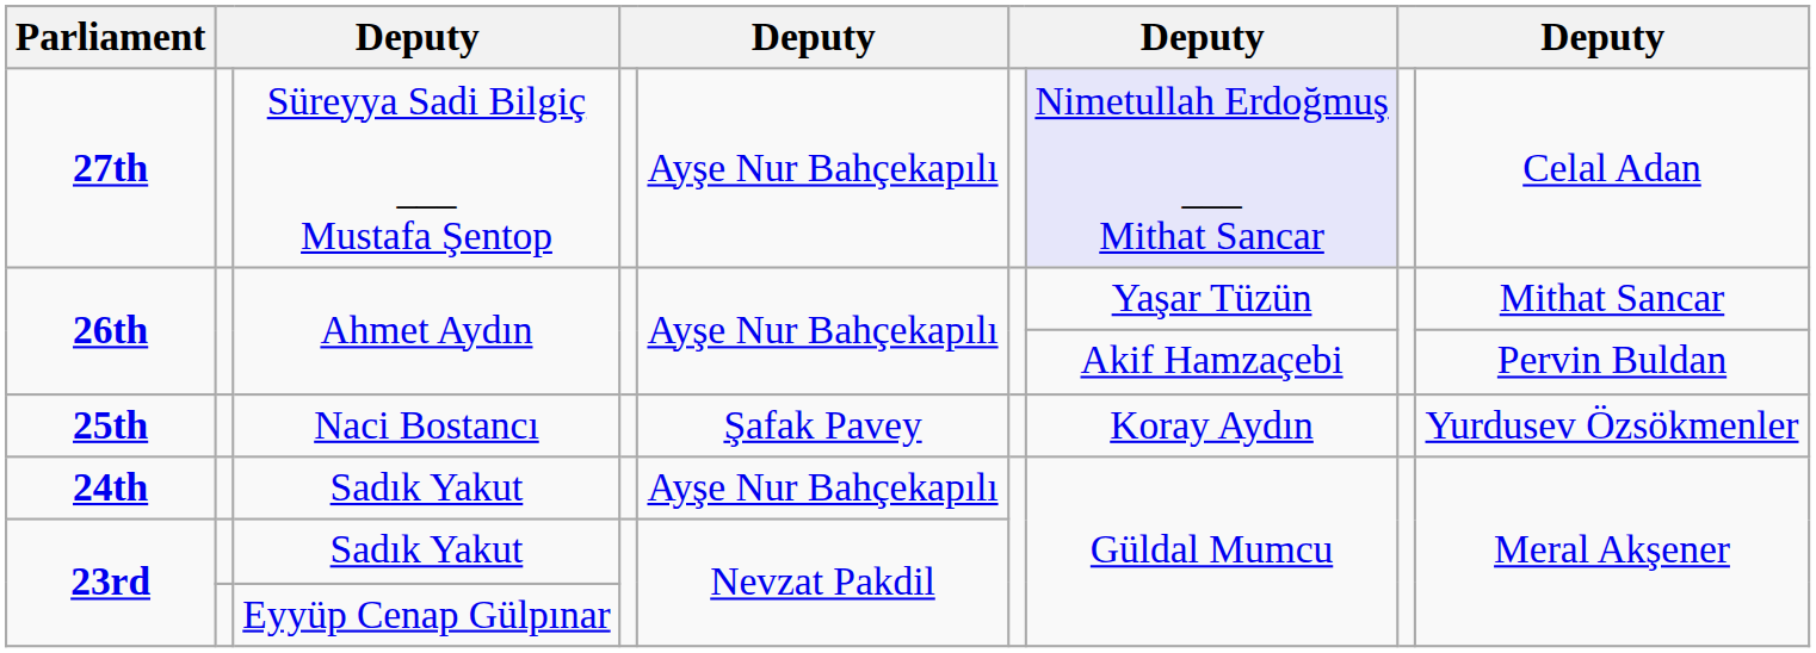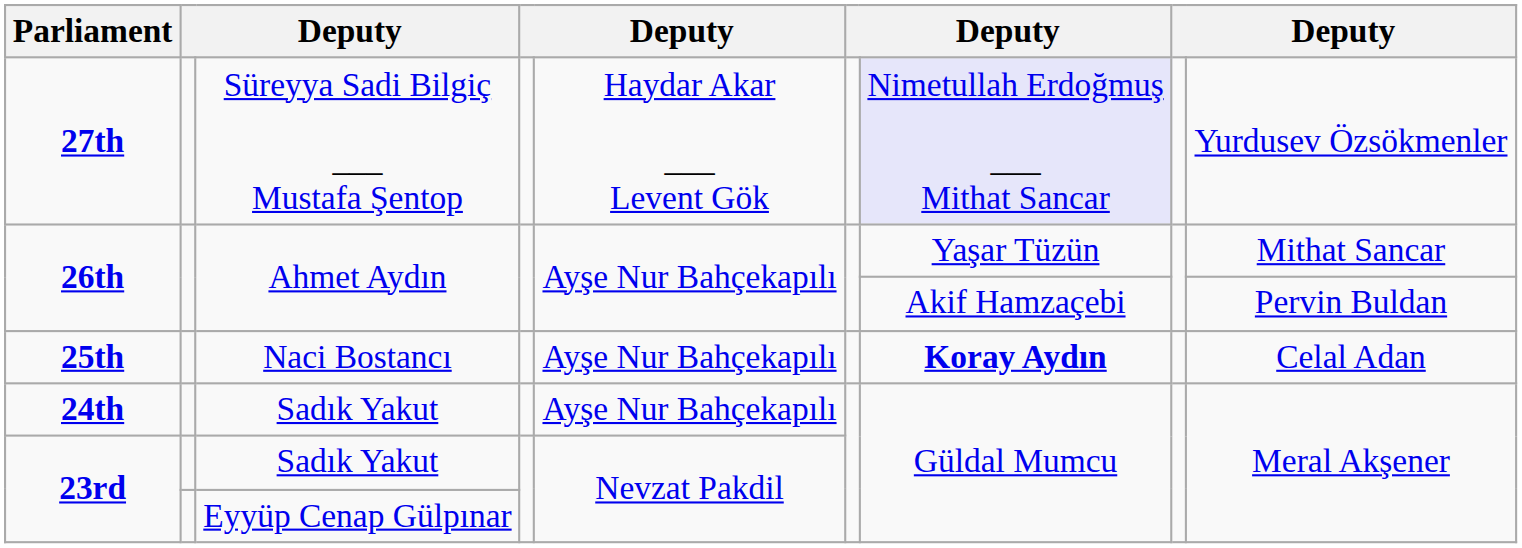27th | column 5: Ayşe Nur Bahçekapılı -> Haydar Akar ___ Levent Gök
27th | column 9: Celal Adan -> Yurdusev Özsökmenler
25th | column 5: Şafak Pavey -> Ayşe Nur Bahçekapılı
25th | column 7: normal -> bold
25th | column 9: Yurdusev Özsökmenler -> Celal Adan
